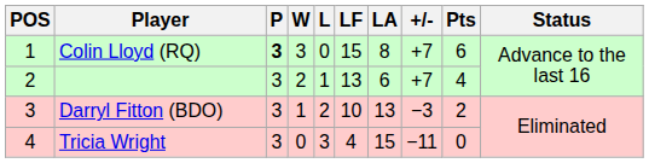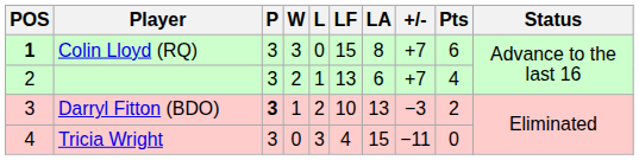Colin Lloyd (RQ) | POS: normal -> bold
Colin Lloyd (RQ) | P: bold -> normal
Darryl Fitton (BDO) | P: normal -> bold
